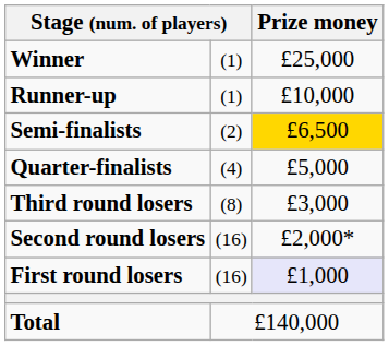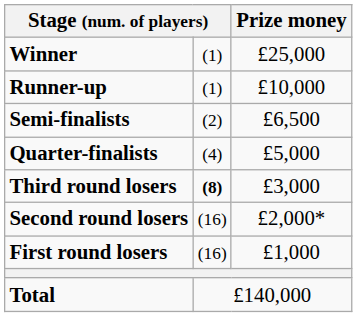Semi-finalists | Prize money: gold background -> no background
Third round losers | column 2: normal -> bold
First round losers | Prize money: lavender background -> no background
